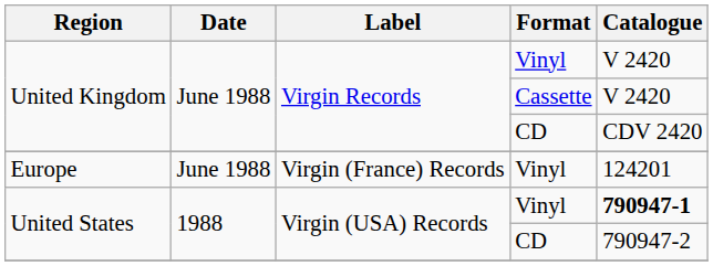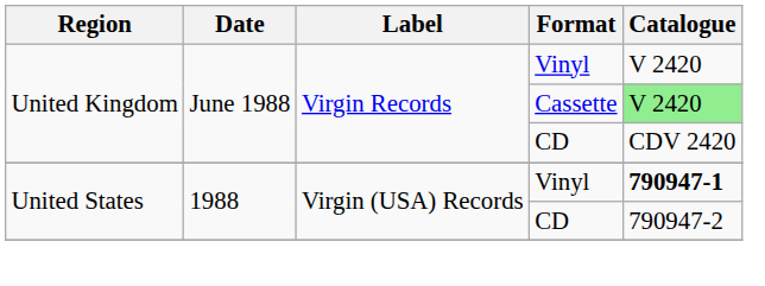United Kingdom / Cassette | Catalogue: no background -> lightgreen background
- row: Europe | June 1988 | Virgin (France) Records | Vinyl | 124201
